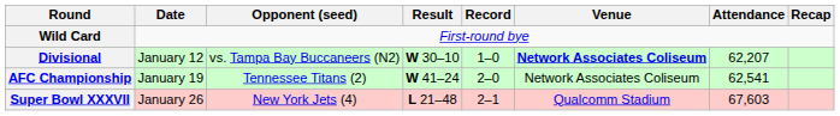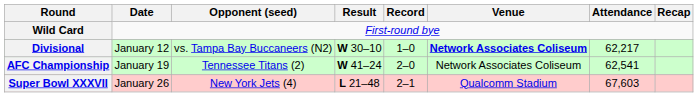Divisional | Attendance: 62,207 -> 62,217
